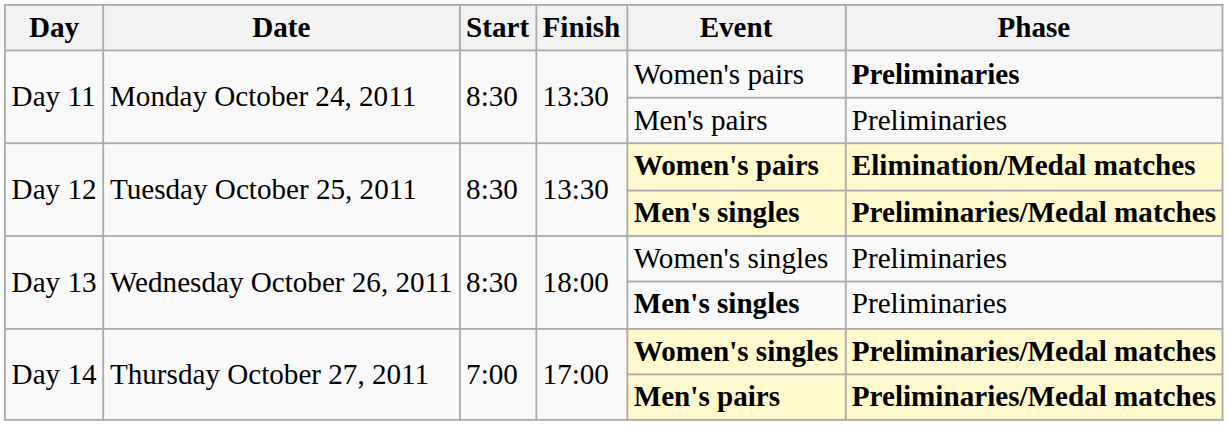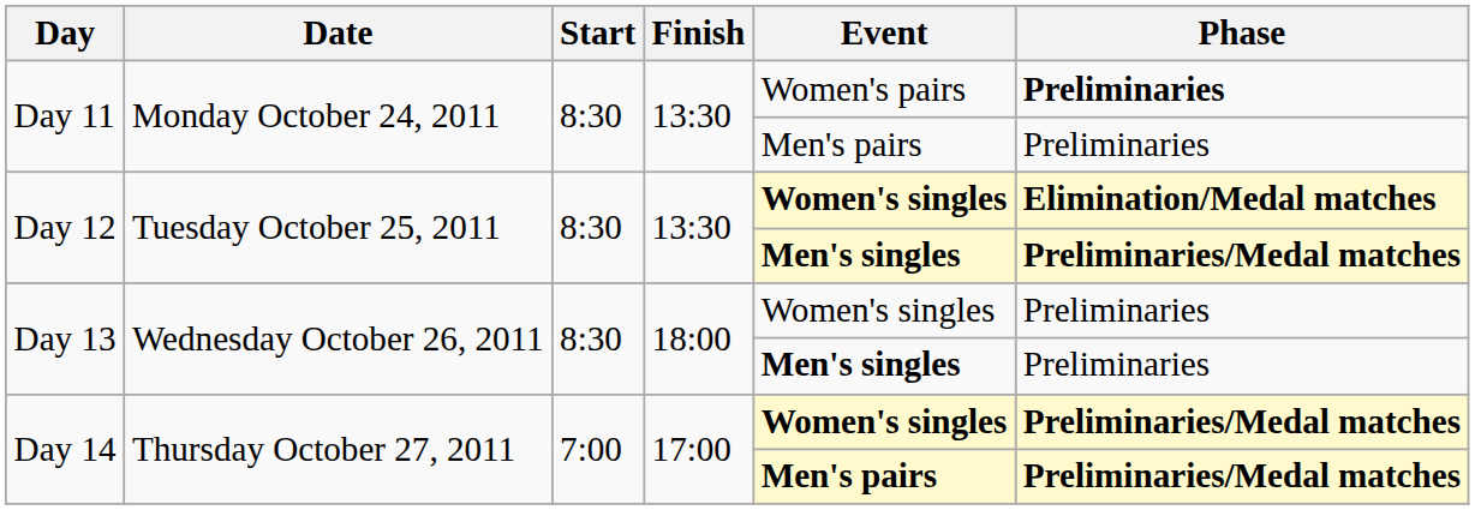row 4 | Event: Women's pairs -> Women's singles
